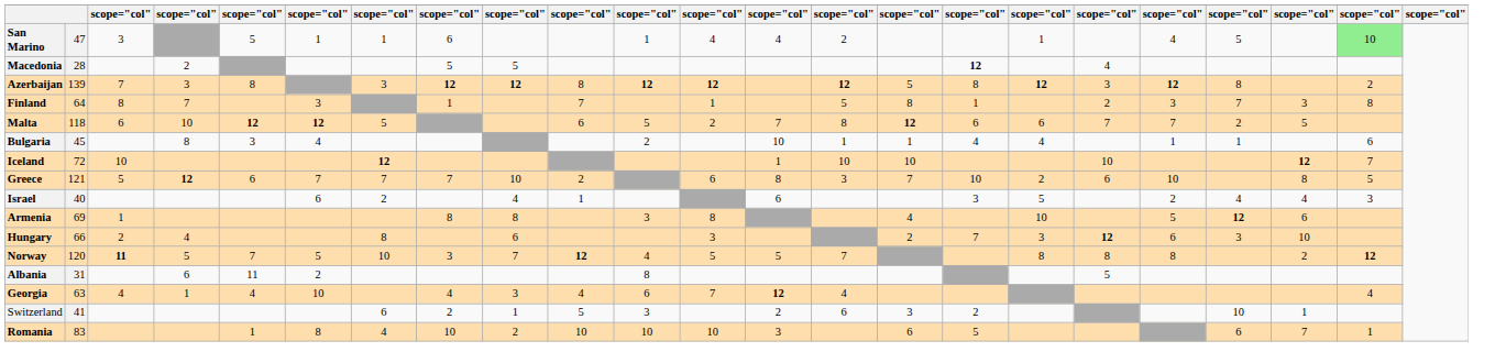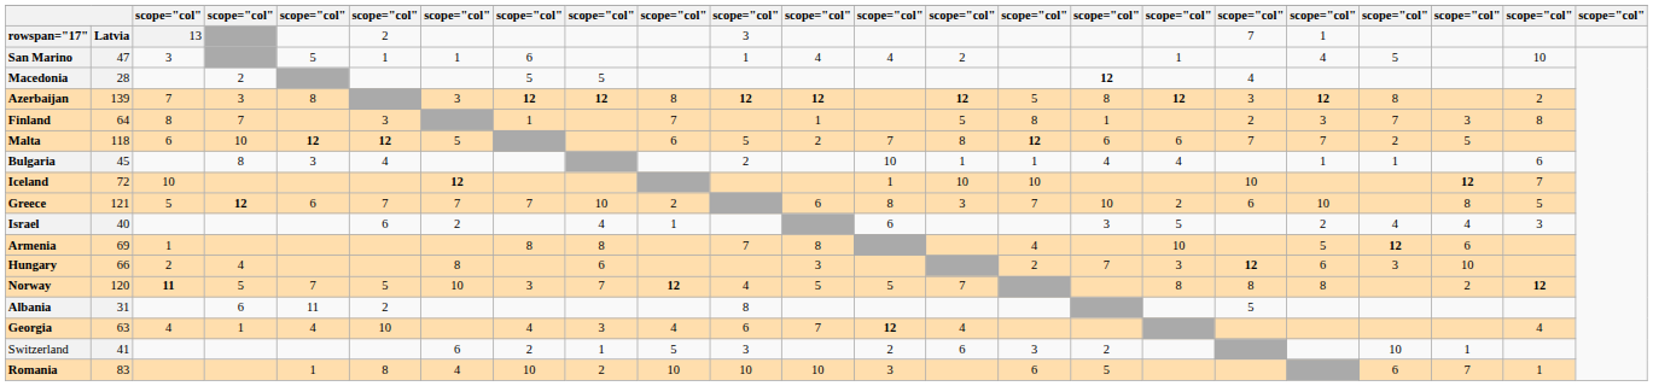+ row: rowspan="17" | Latvia | 13 | 2 | 3 | 7 | 1
San Marino | column 22: lightgreen background -> no background
Armenia | column 11: 3 -> 7
